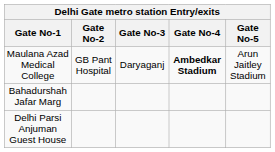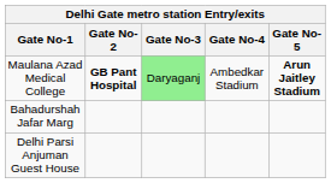Maulana Azad Medical College | Gate No-2: normal -> bold
Maulana Azad Medical College | Gate No-3: no background -> lightgreen background
Maulana Azad Medical College | Gate No-4: bold -> normal
Maulana Azad Medical College | Gate No-5: normal -> bold
